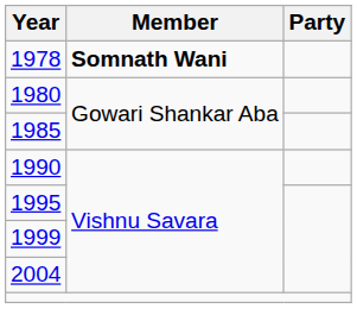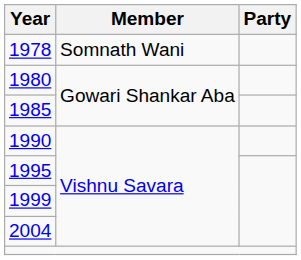1978 | Member: bold -> normal
